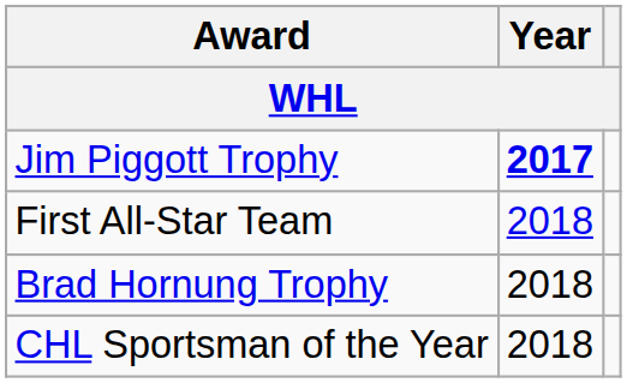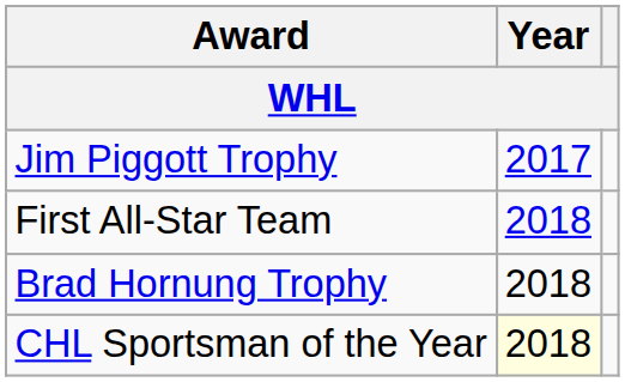Jim Piggott Trophy | Year: bold -> normal
CHL Sportsman of the Year | Year: no background -> lightyellow background
